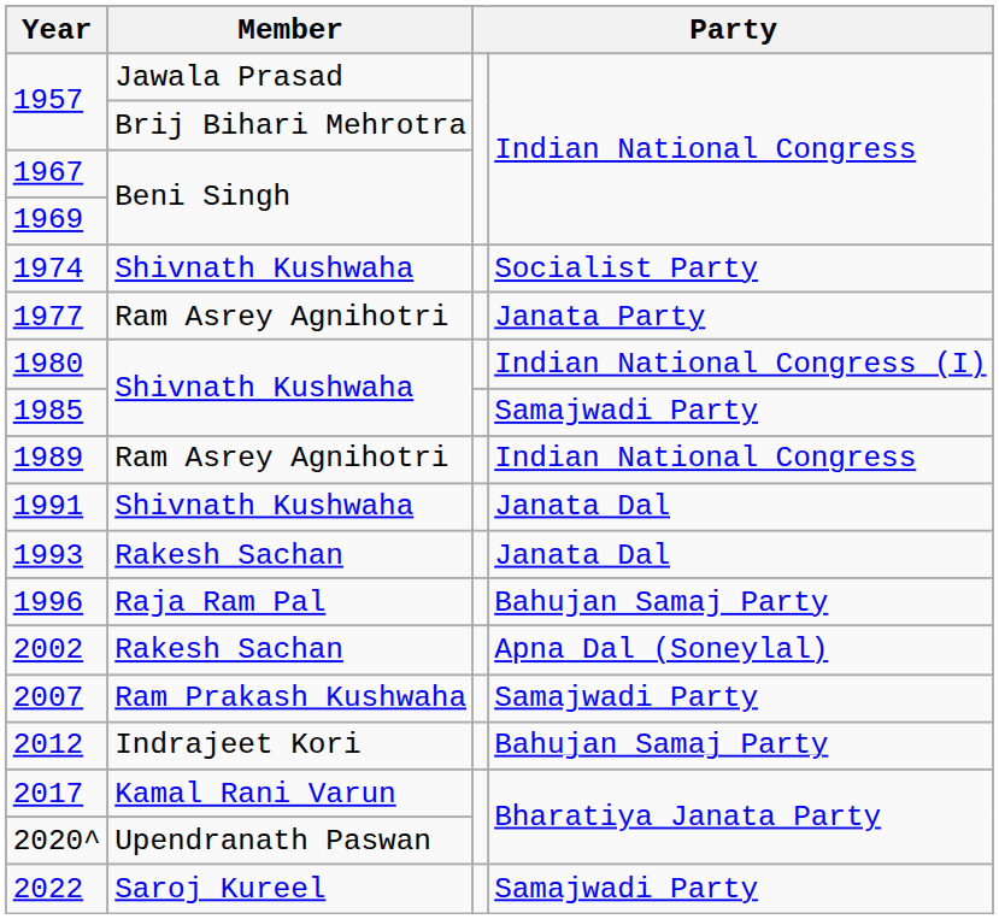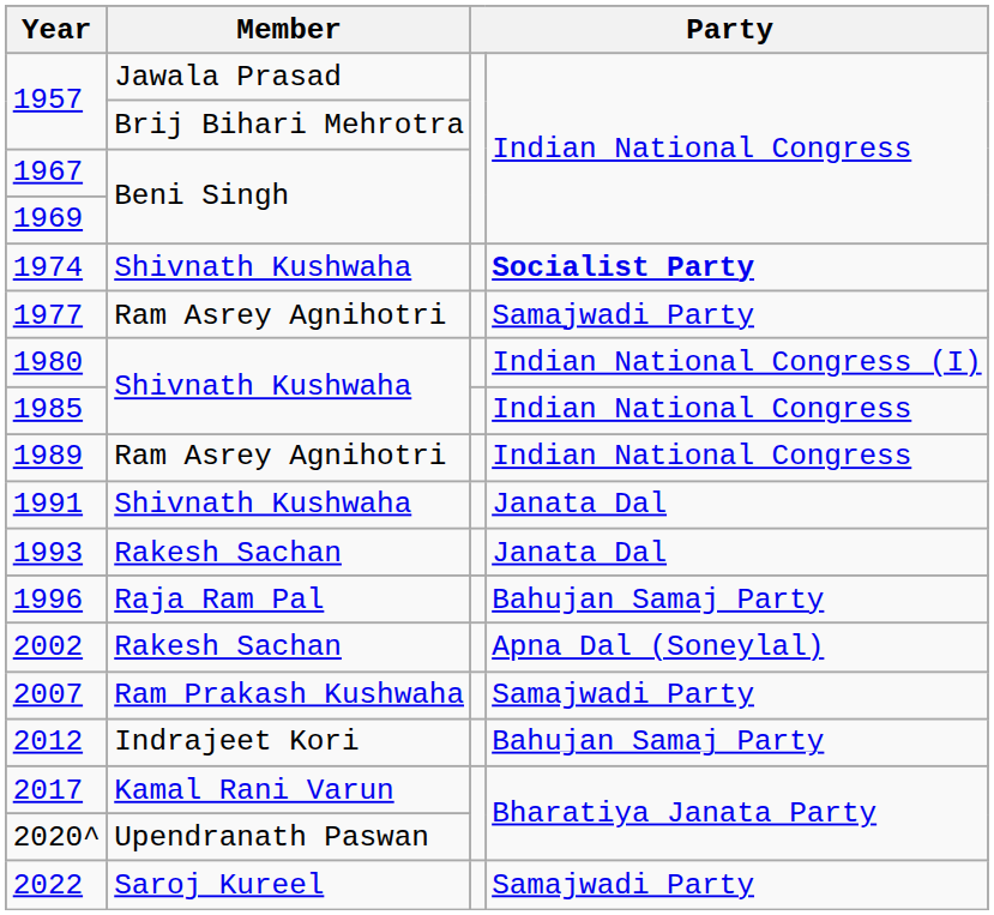1974 | column 4: normal -> bold
1977 | column 4: Janata Party -> Samajwadi Party
1985 | column 4: Samajwadi Party -> Indian National Congress
